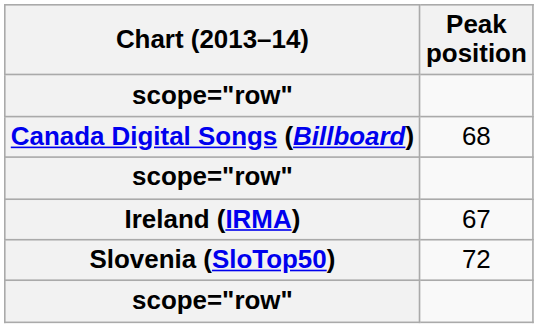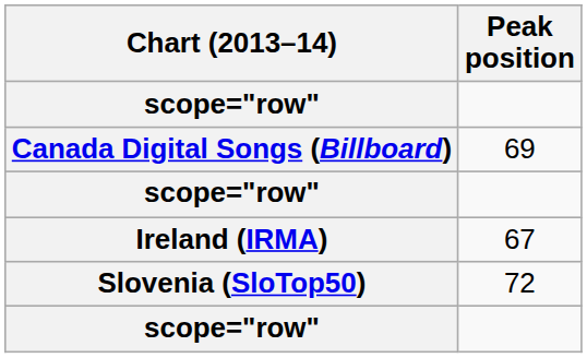Canada Digital Songs (Billboard) | Peak position: 68 -> 69
